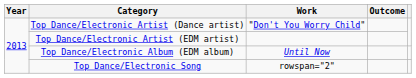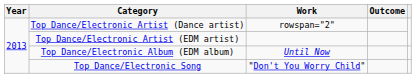Top Dance/Electronic Artist (Dance artist) | Work: "Don't You Worry Child" -> rowspan="2"
Top Dance/Electronic Song | Work: rowspan="2" -> "Don't You Worry Child"
